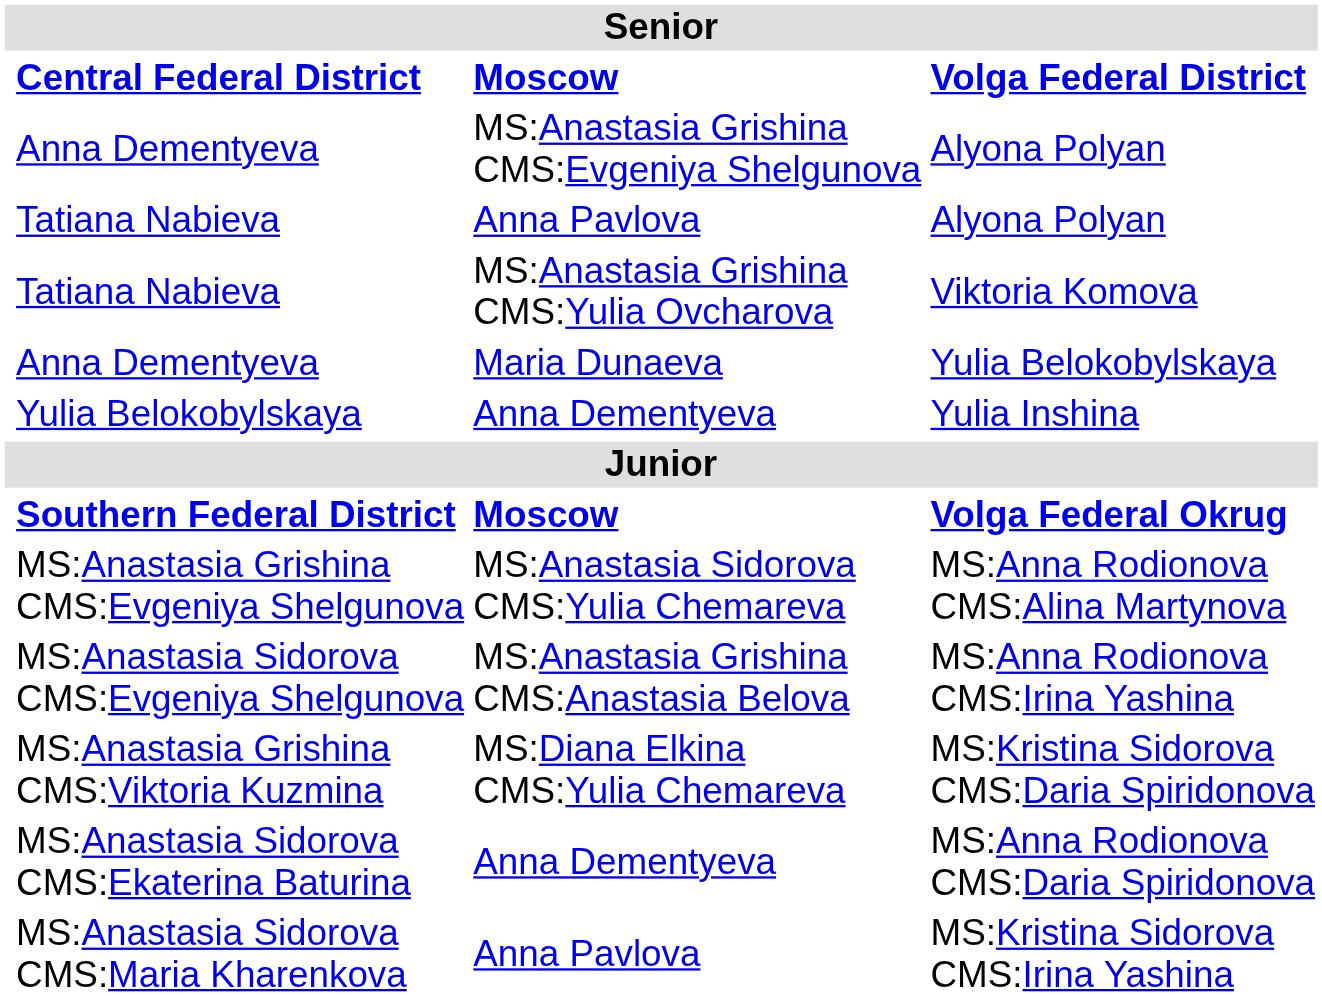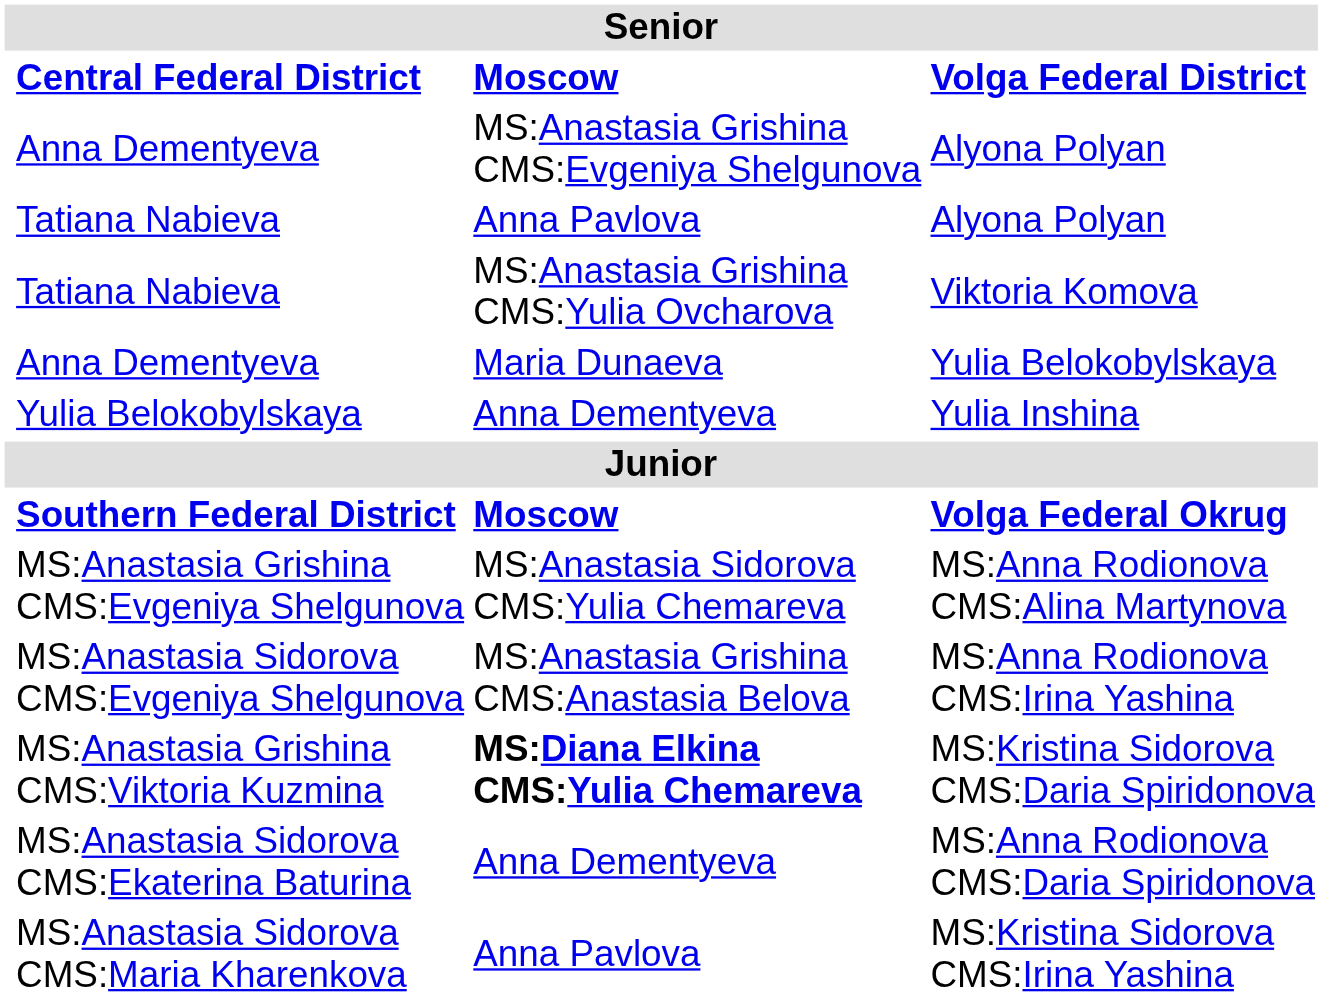MS:Kristina Sidorova CMS:Daria Spiridonova | column 2: normal -> bold
